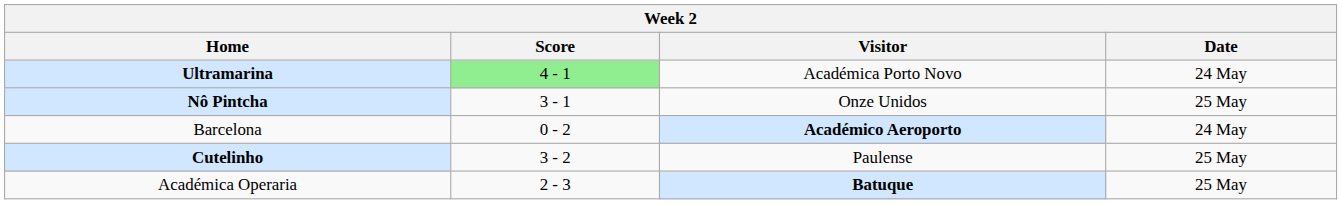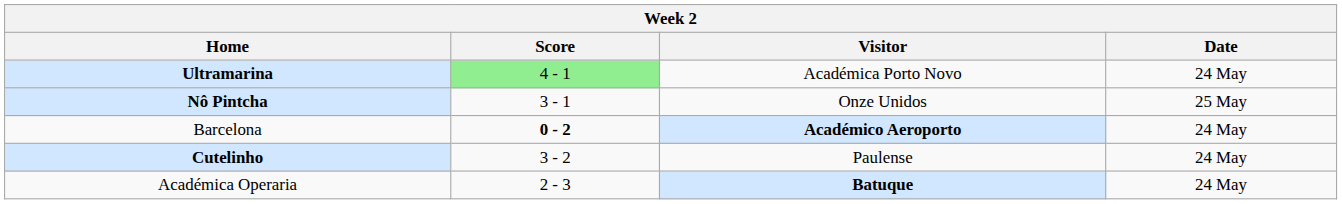Barcelona | Score: normal -> bold
Cutelinho | Date: 25 May -> 24 May
Académica Operaria | Date: 25 May -> 24 May
